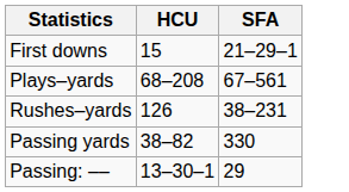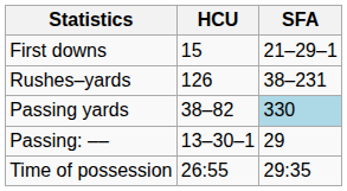- row: Plays–yards | 68–208 | 67–561
Passing yards | SFA: no background -> lightblue background
+ row: Time of possession | 26:55 | 29:35
